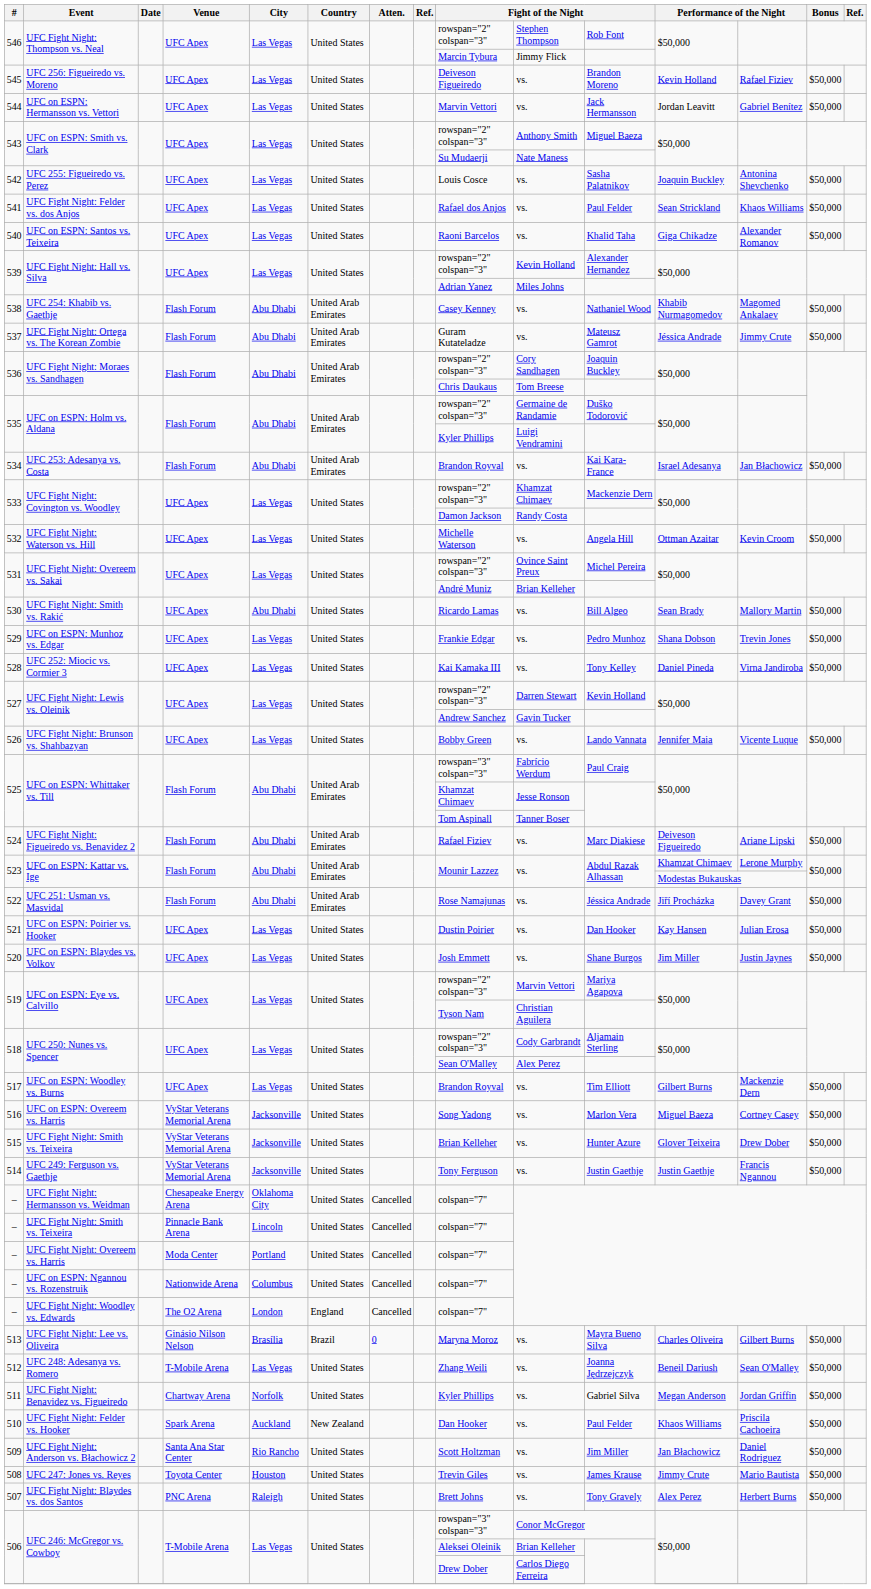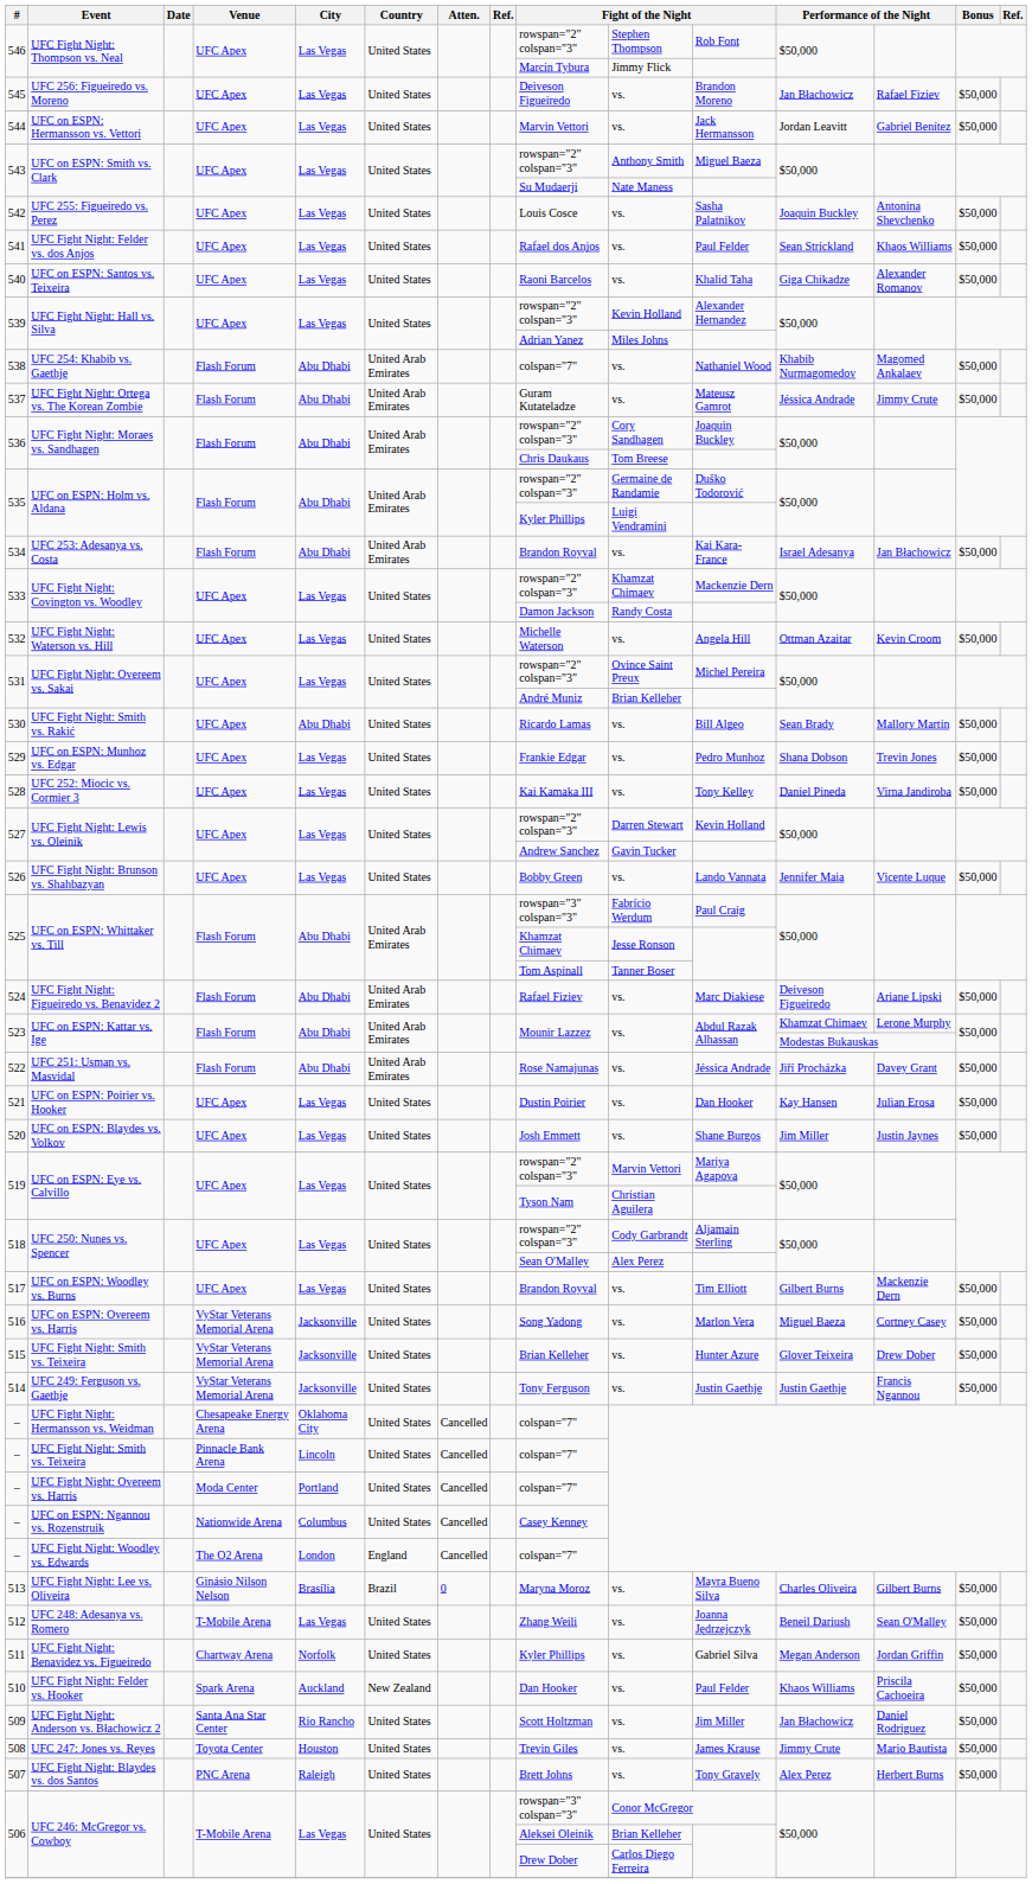UFC 256: Figueiredo vs. Moreno | column 12: Kevin Holland -> Jan Błachowicz
UFC 254: Khabib vs. Gaethje | column 9: Casey Kenney -> colspan="7"
UFC on ESPN: Ngannou vs. Rozenstruik | column 9: colspan="7" -> Casey Kenney
